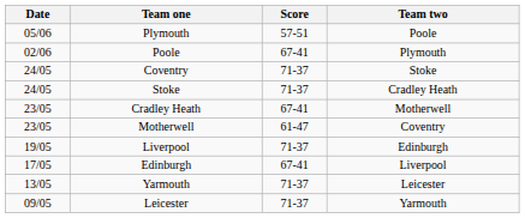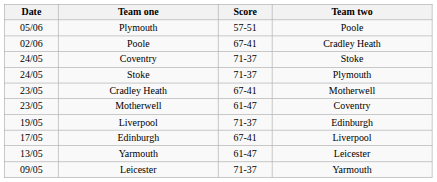row 3 | Team two: Plymouth -> Cradley Heath
row 5 | Team two: Cradley Heath -> Plymouth
row 10 | Score: 71-37 -> 61-47
